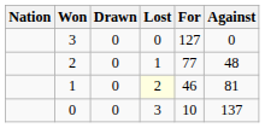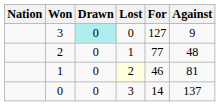row 2 | Drawn: no background -> paleturquoise background
row 2 | Against: 0 -> 9
row 5 | For: 10 -> 14
